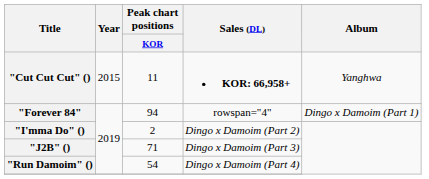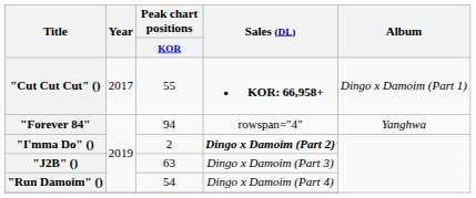"Cut Cut Cut" () | Year: 2015 -> 2017
"Cut Cut Cut" () | Peak chart positions / KOR: 11 -> 55
"Cut Cut Cut" () | Album: Yanghwa -> Dingo x Damoim (Part 1)
"Forever 84" | Album: Dingo x Damoim (Part 1) -> Yanghwa
"I'mma Do" () | Sales (DL): normal -> bold
"J2B" () | Peak chart positions / KOR: 71 -> 63
